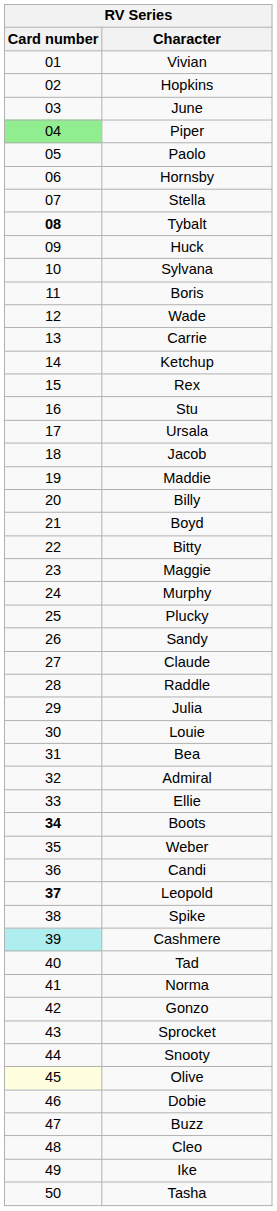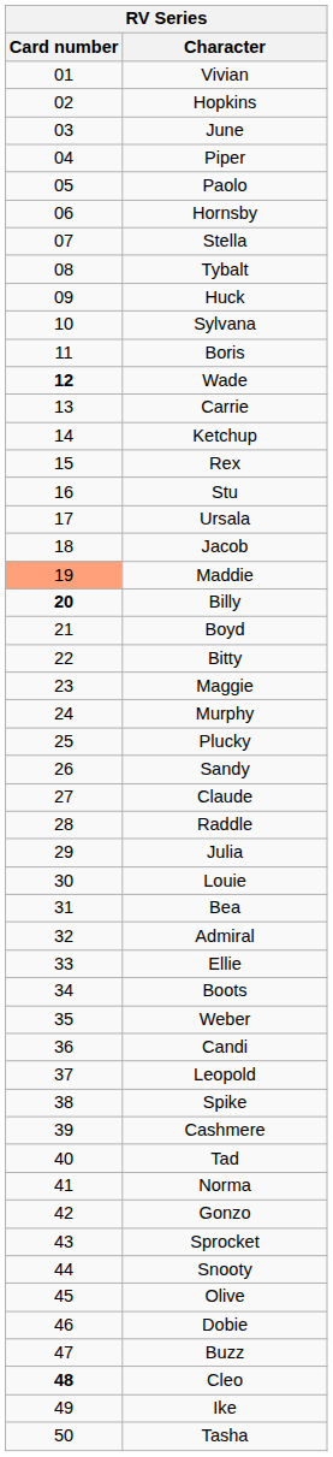Piper | Card number: lightgreen background -> no background
Tybalt | Card number: bold -> normal
Wade | Card number: normal -> bold
Maddie | Card number: no background -> lightsalmon background
Billy | Card number: normal -> bold
Boots | Card number: bold -> normal
Leopold | Card number: bold -> normal
Cashmere | Card number: paleturquoise background -> no background
Olive | Card number: lightyellow background -> no background
Cleo | Card number: normal -> bold
